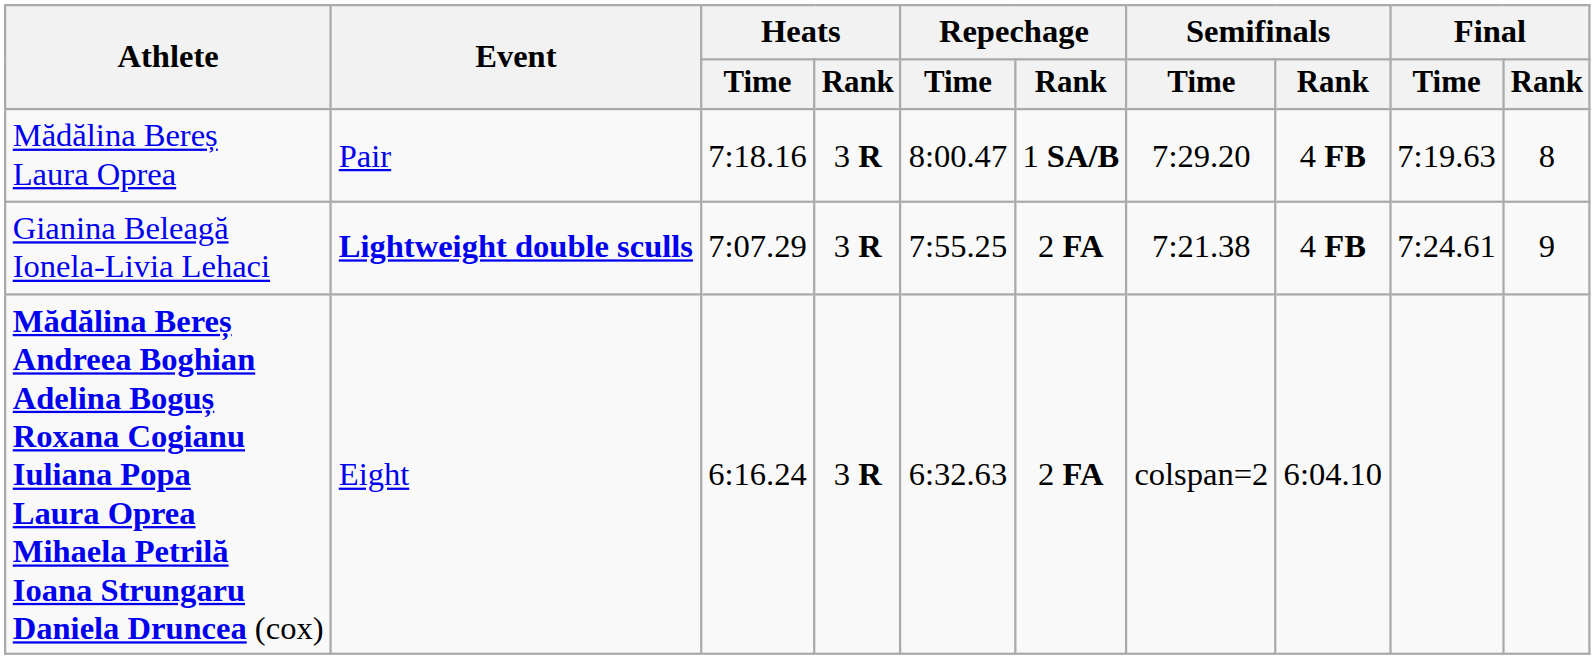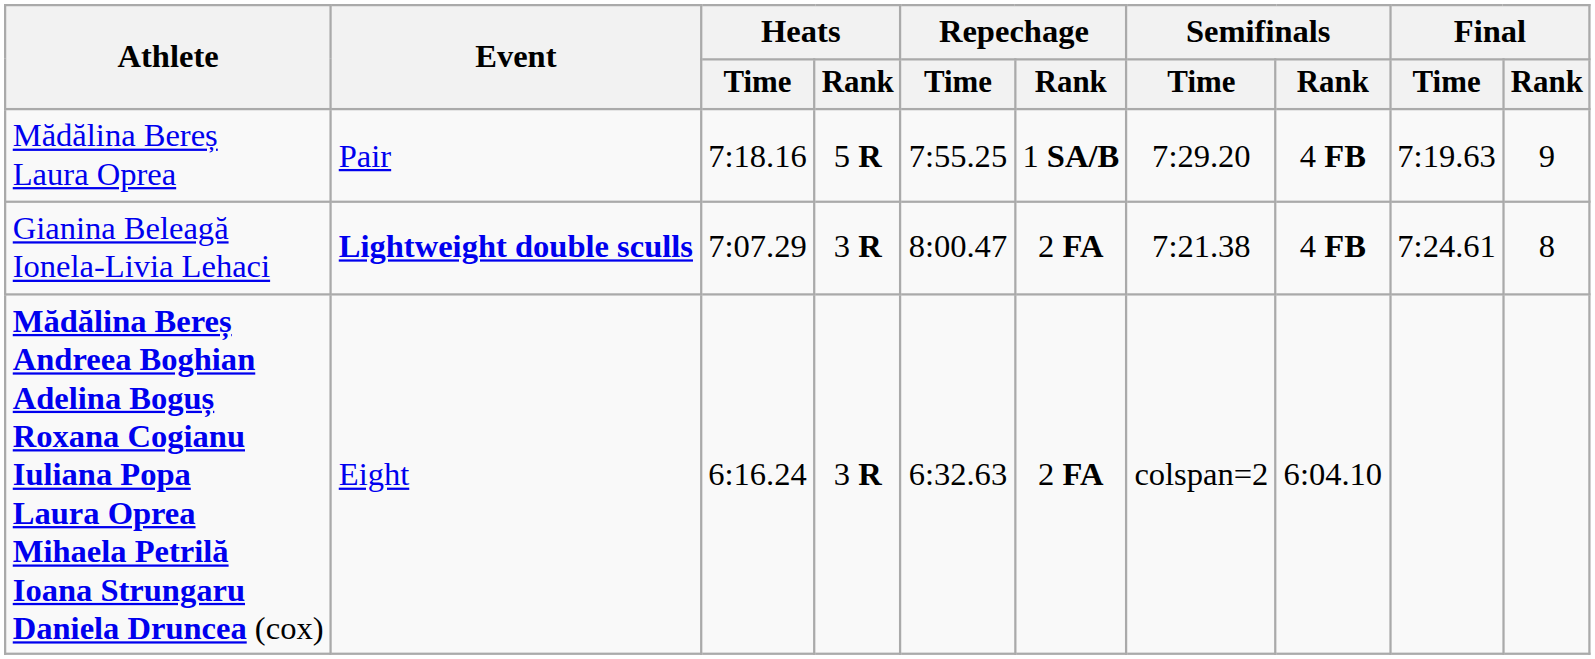Mădălina Bereș Laura Oprea | Heats / Rank: 3 R -> 5 R
Mădălina Bereș Laura Oprea | Repechage / Time: 8:00.47 -> 7:55.25
Mădălina Bereș Laura Oprea | Final / Rank: 8 -> 9
Gianina Beleagă Ionela-Livia Lehaci | Repechage / Time: 7:55.25 -> 8:00.47
Gianina Beleagă Ionela-Livia Lehaci | Final / Rank: 9 -> 8
